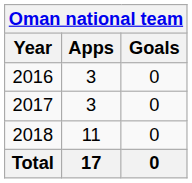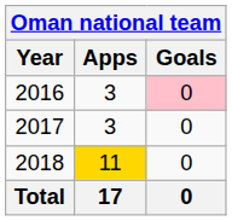2016 | Goals: no background -> pink background
2018 | Apps: no background -> gold background
